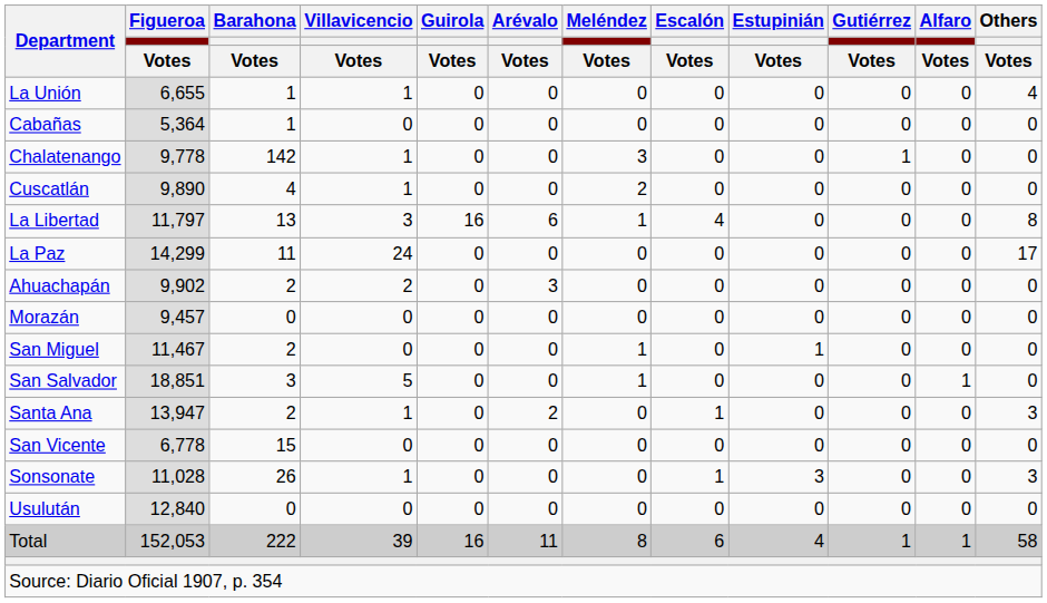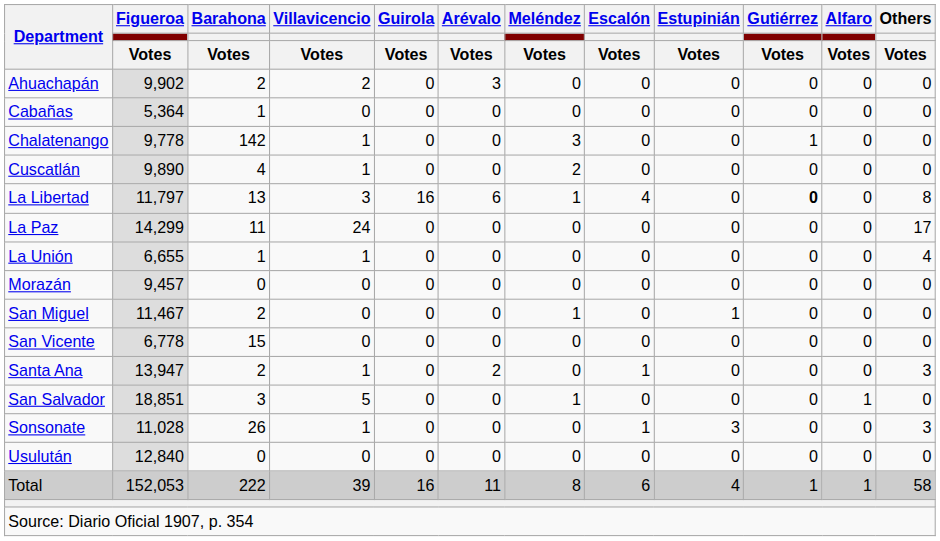rows swapped: Ahuachapán <-> La Unión
La Libertad | Gutiérrez / Votes: normal -> bold
rows swapped: San Salvador <-> San Vicente
